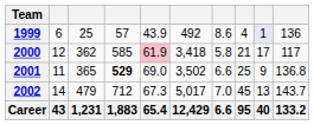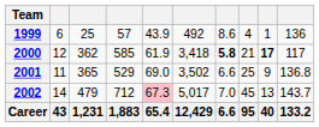1999 | column 9: lavender background -> no background
2000 | column 5: pink background -> no background
2000 | column 7: normal -> bold
2000 | column 9: normal -> bold
2001 | column 4: bold -> normal
2002 | column 5: no background -> pink background
